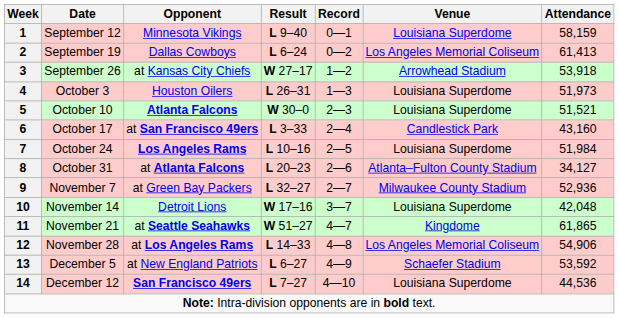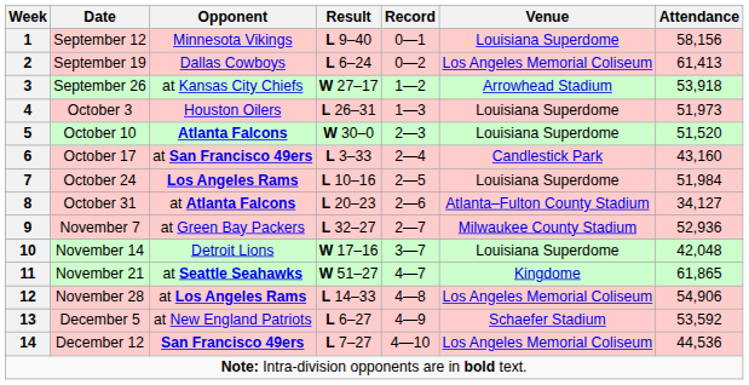1 | Attendance: 58,159 -> 58,156
5 | Attendance: 51,521 -> 51,520
14 | Venue: Louisiana Superdome -> Los Angeles Memorial Coliseum
